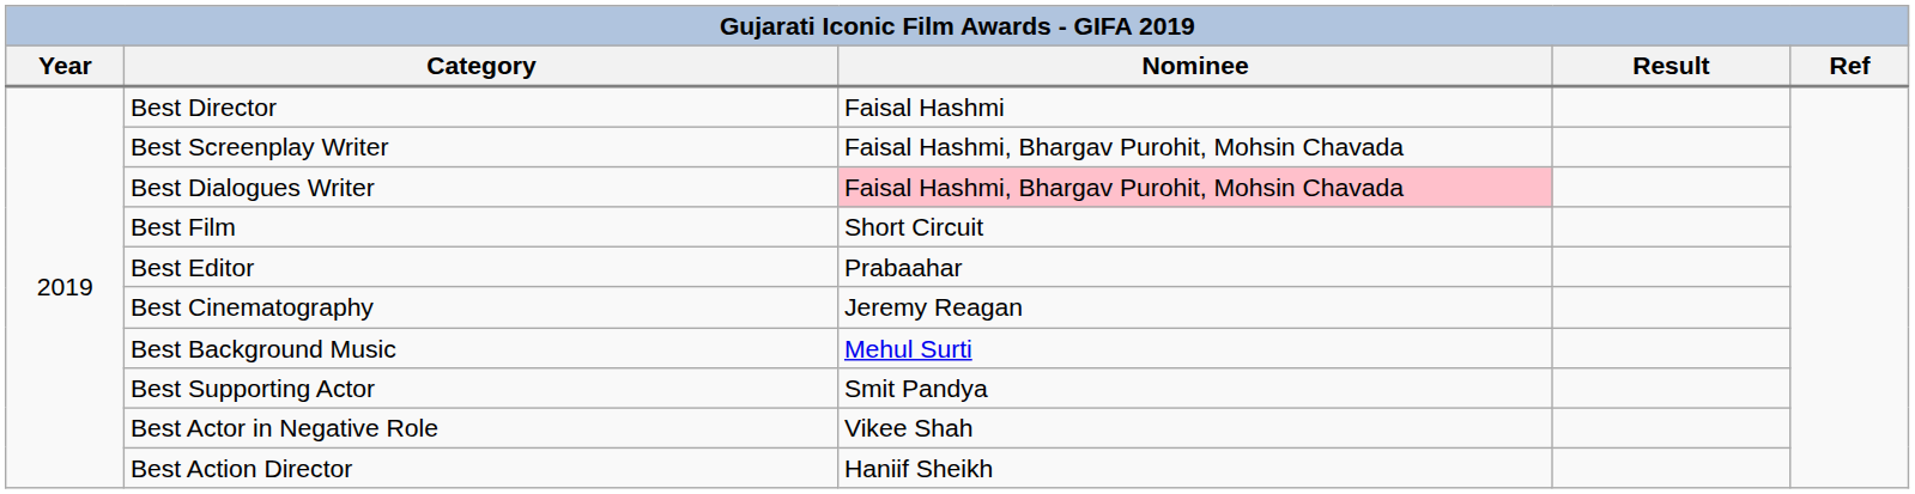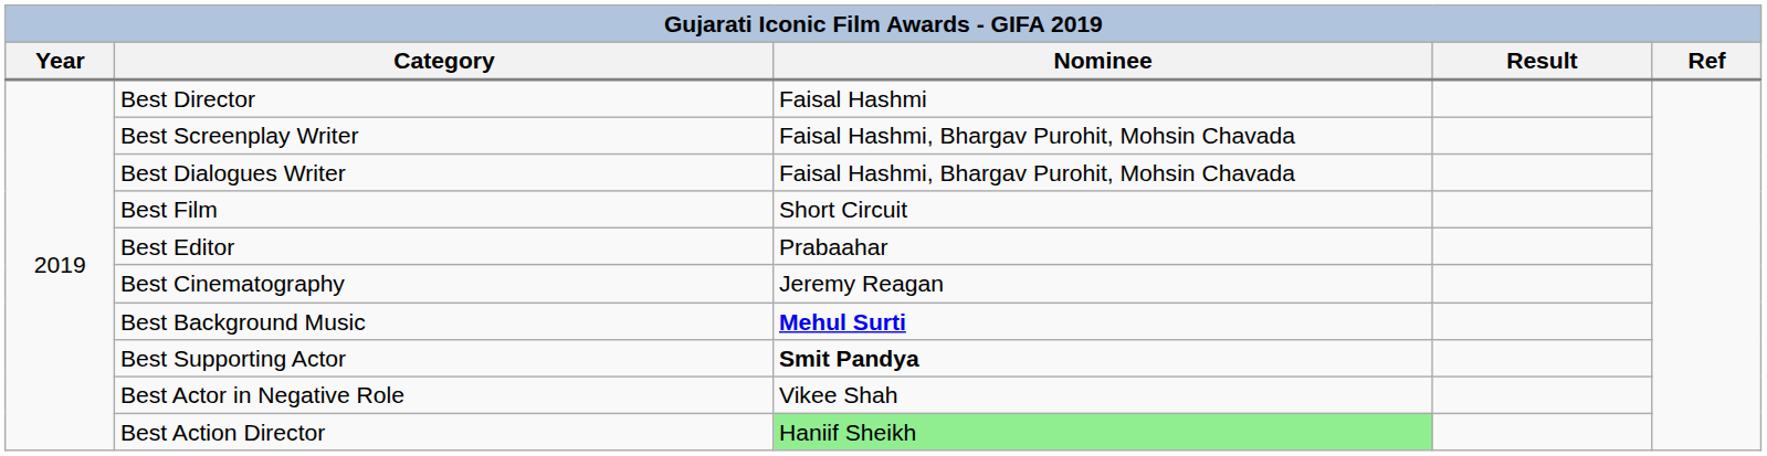Best Dialogues Writer | Nominee: pink background -> no background
Best Background Music | Nominee: normal -> bold
Best Supporting Actor | Nominee: normal -> bold
Best Action Director | Nominee: no background -> lightgreen background
